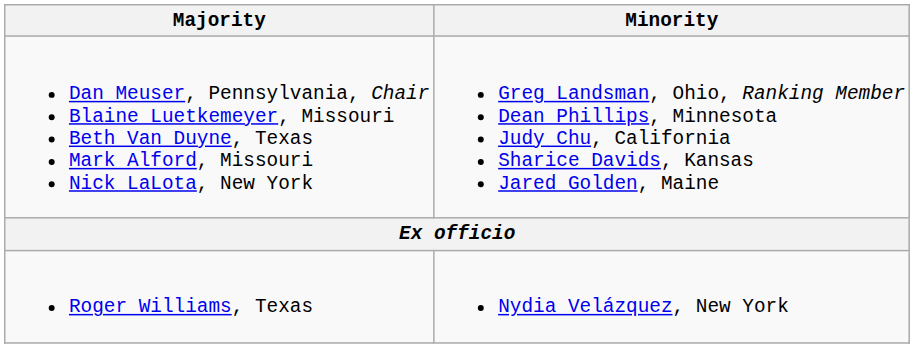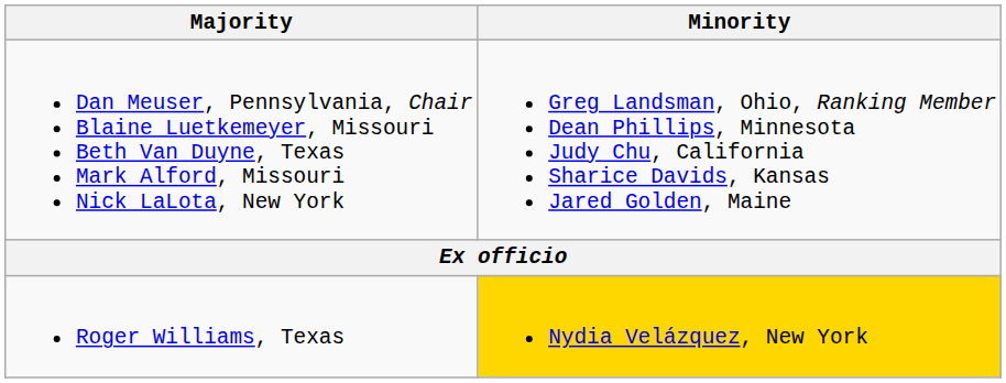Roger Williams, Texas | Minority: no background -> gold background
